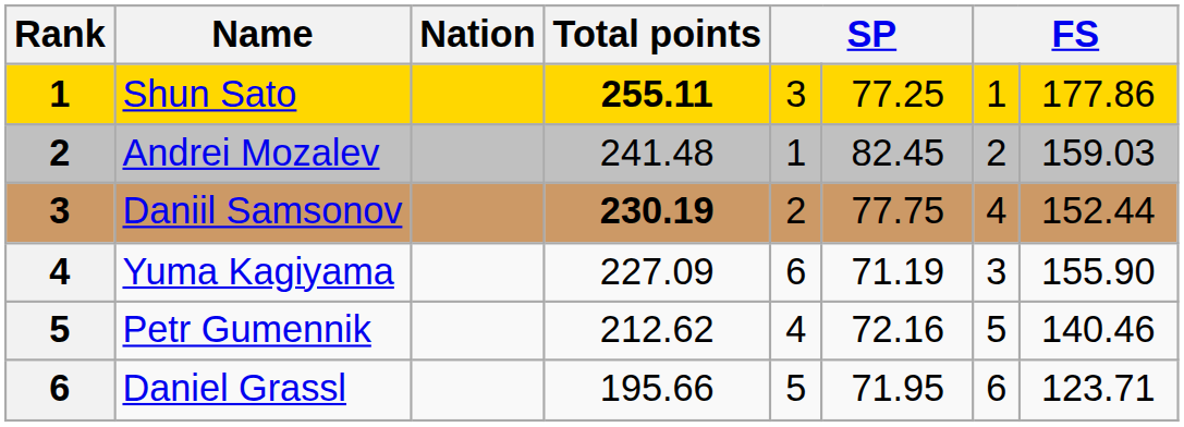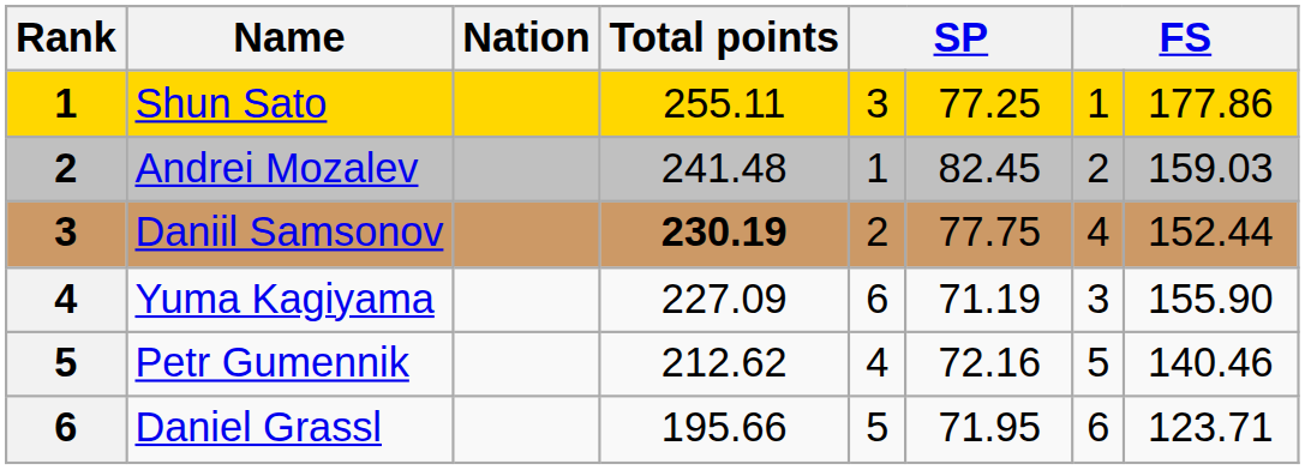Shun Sato | Total points: bold -> normal
